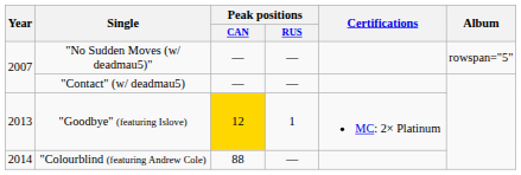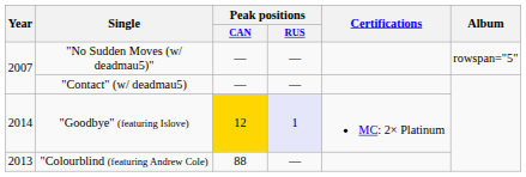"Goodbye" (featuring Islove) | Year: 2013 -> 2014
"Goodbye" (featuring Islove) | Peak positions / RUS: no background -> lavender background
"Colourblind (featuring Andrew Cole) | Year: 2014 -> 2013
